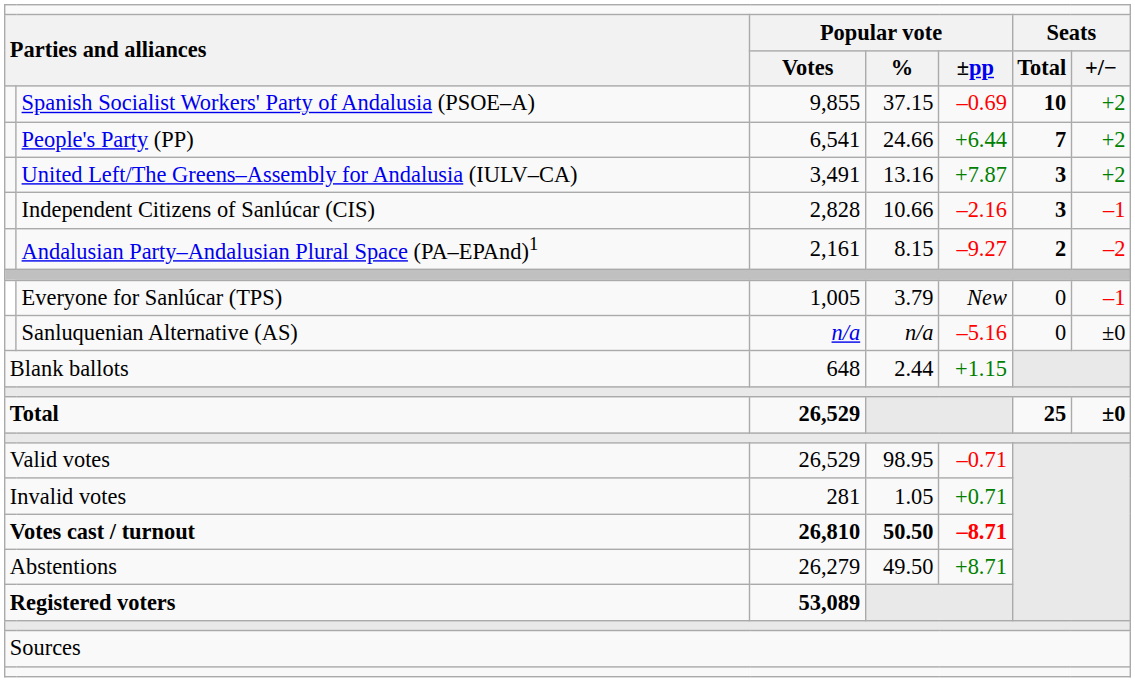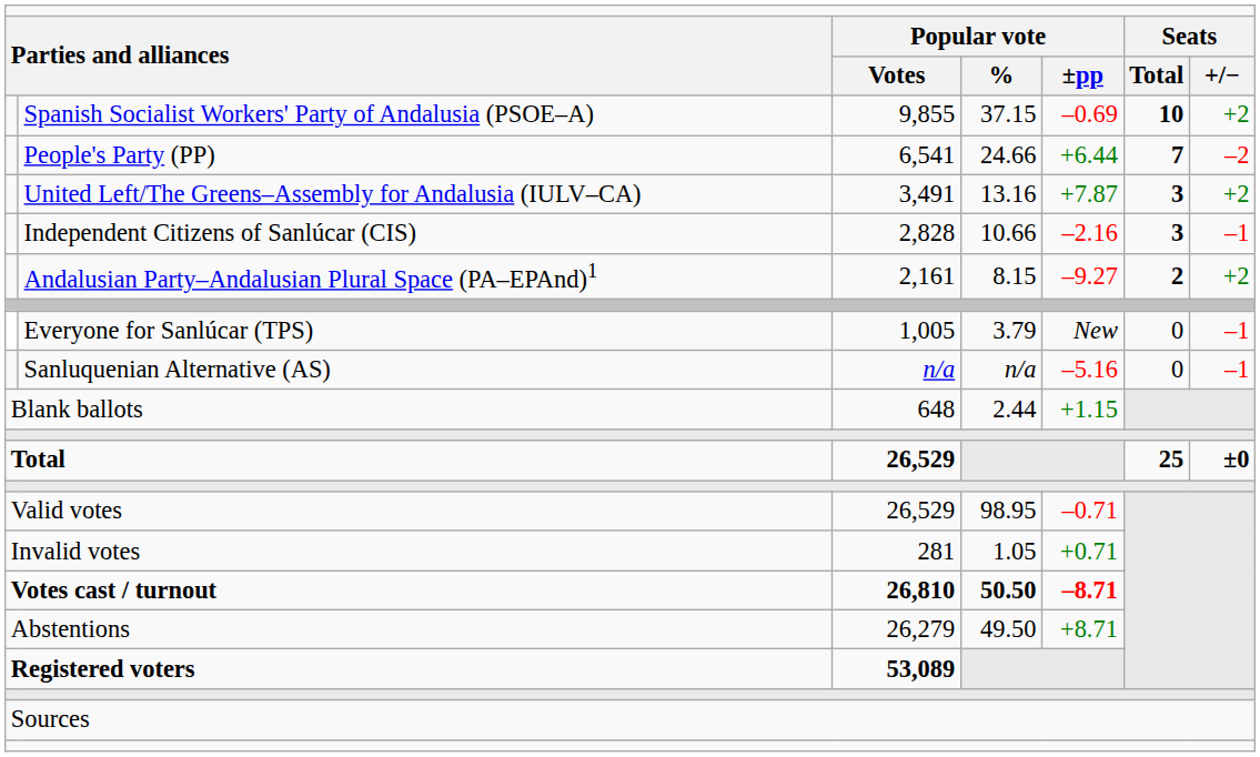People's Party (PP) | column 7: +2 -> –2
Andalusian Party–Andalusian Plural Space (PA–EPAnd)1 | column 7: –2 -> +2
Sanluquenian Alternative (AS) | column 7: ±0 -> –1
